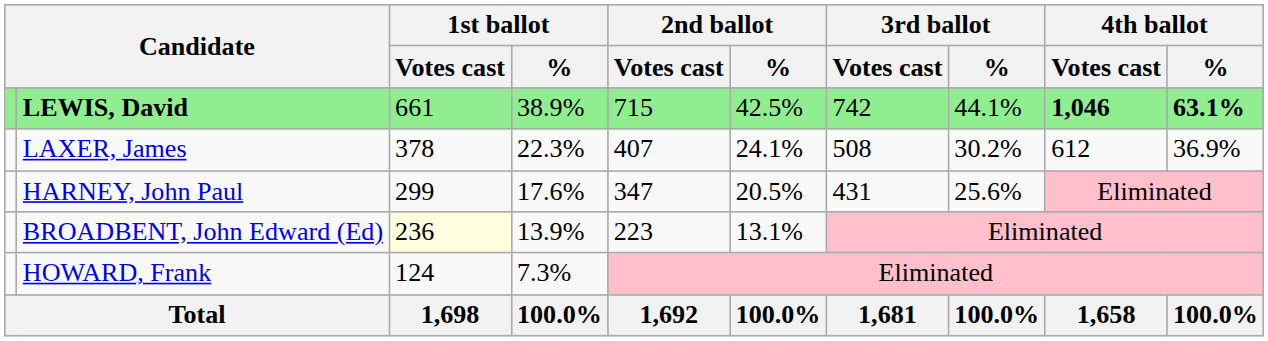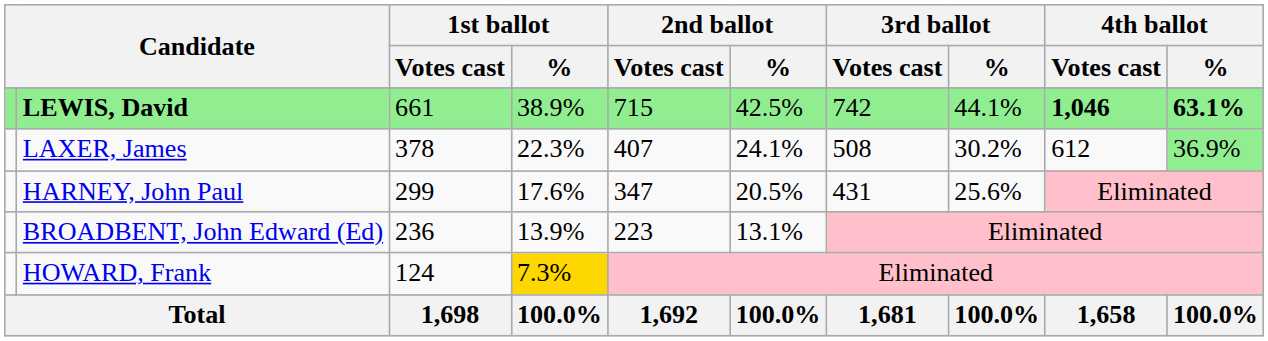LAXER, James | 4th ballot / %: no background -> lightgreen background
BROADBENT, John Edward (Ed) | 1st ballot / Votes cast: lightyellow background -> no background
HOWARD, Frank | 1st ballot / %: no background -> gold background
